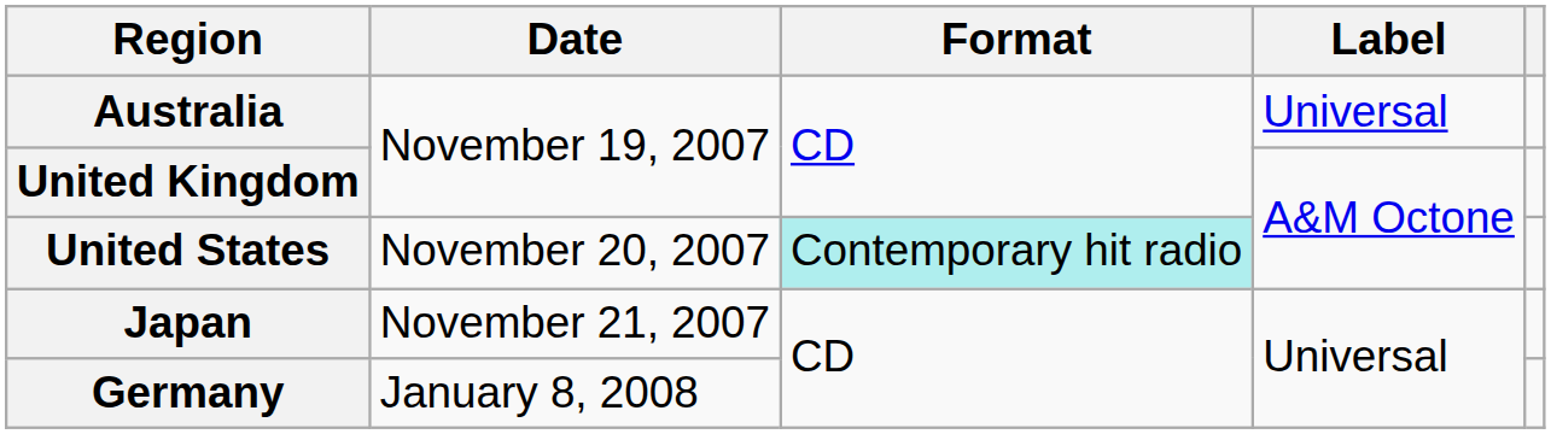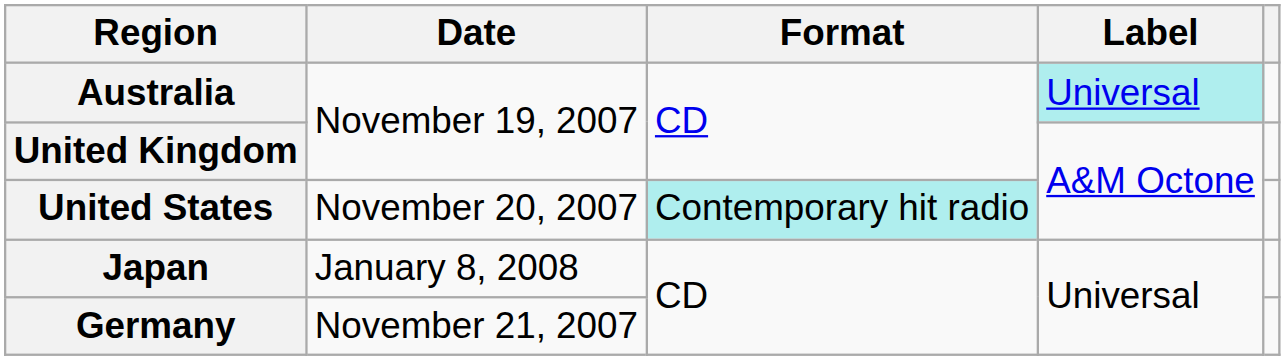Australia | Label: no background -> paleturquoise background
Japan | Date: November 21, 2007 -> January 8, 2008
Germany | Date: January 8, 2008 -> November 21, 2007
